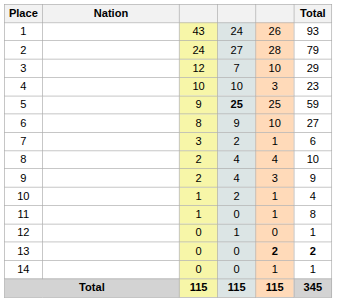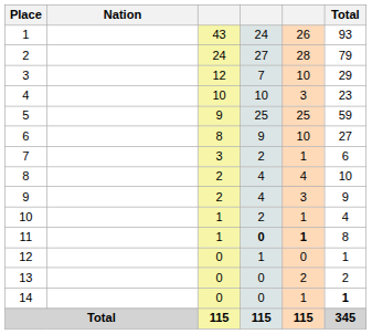5 | column 4: bold -> normal
11 | column 4: normal -> bold
11 | column 5: normal -> bold
13 | column 5: bold -> normal
13 | Total: bold -> normal
14 | Total: normal -> bold
